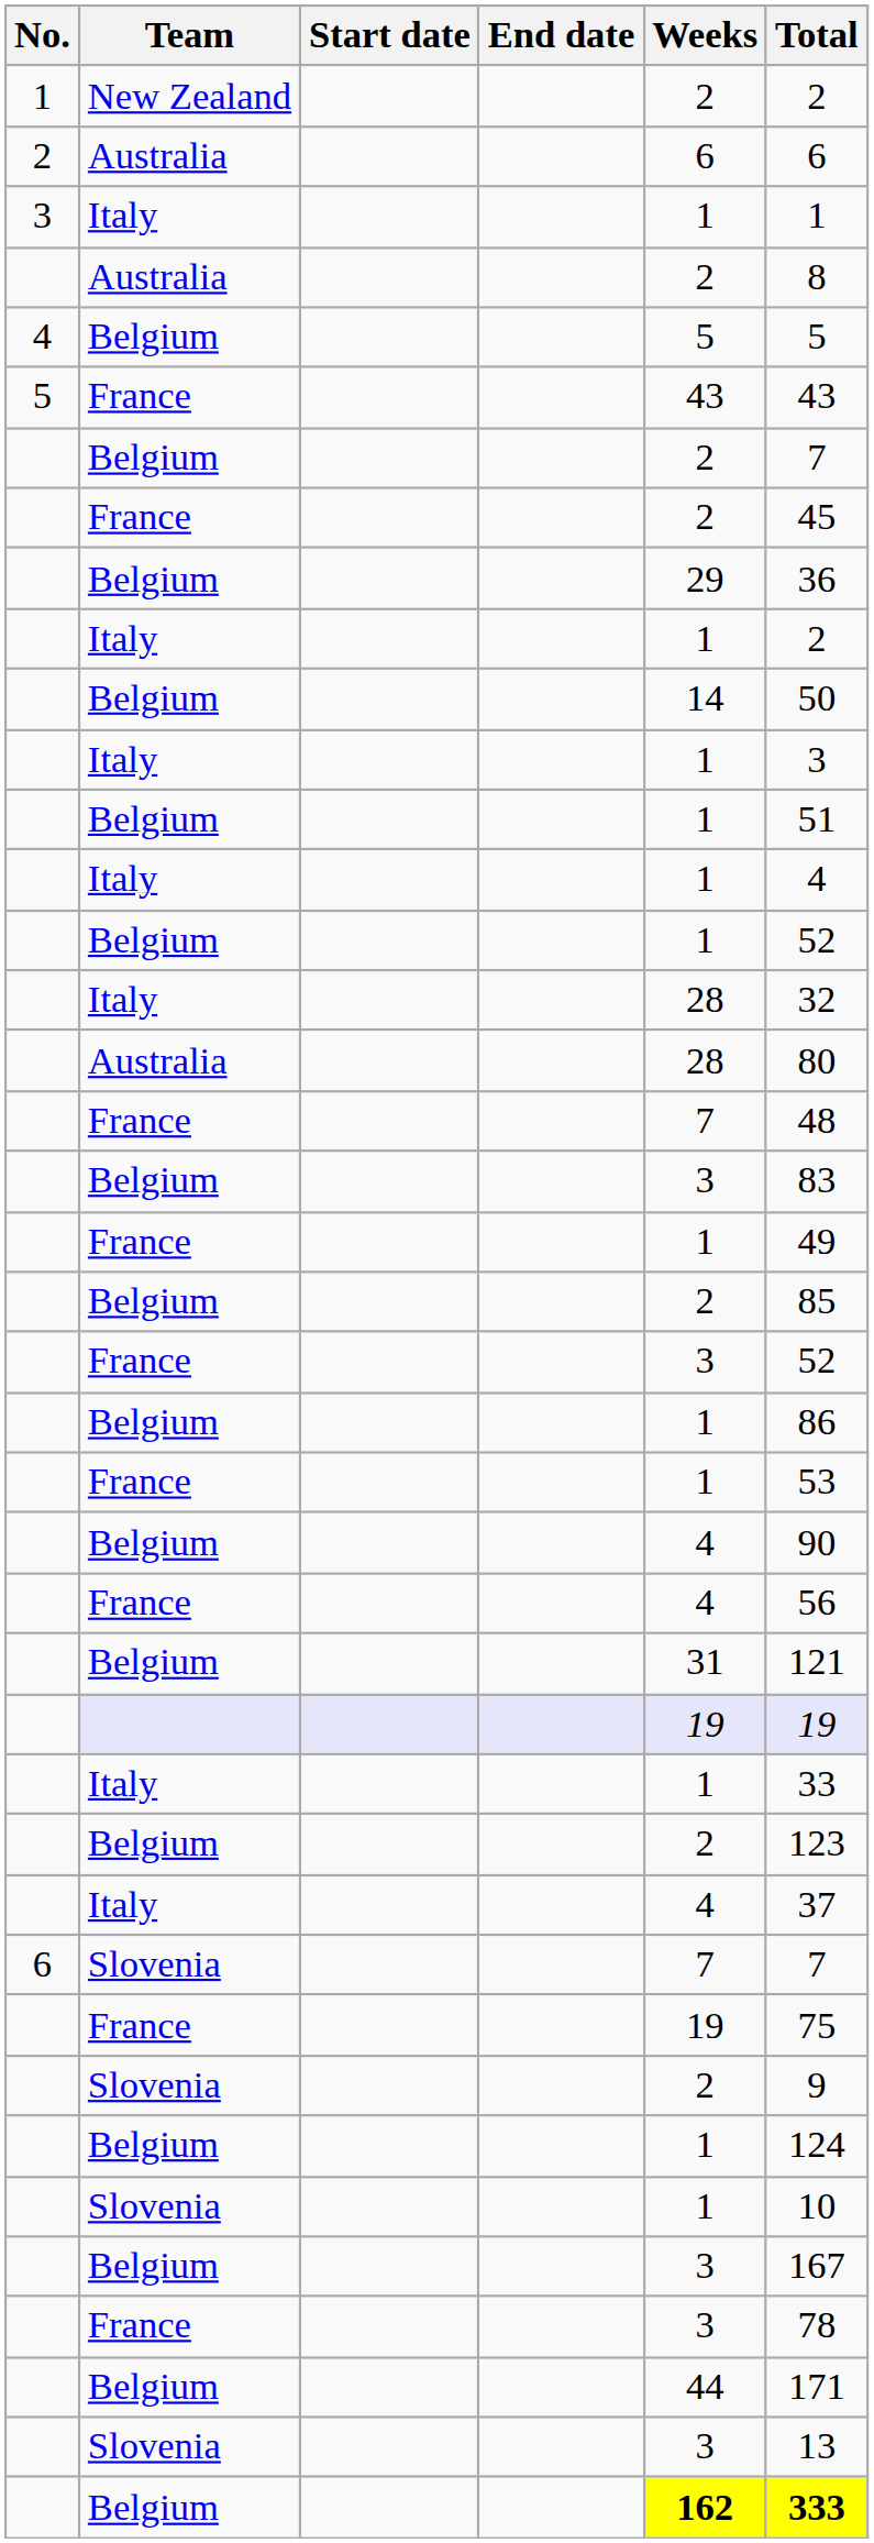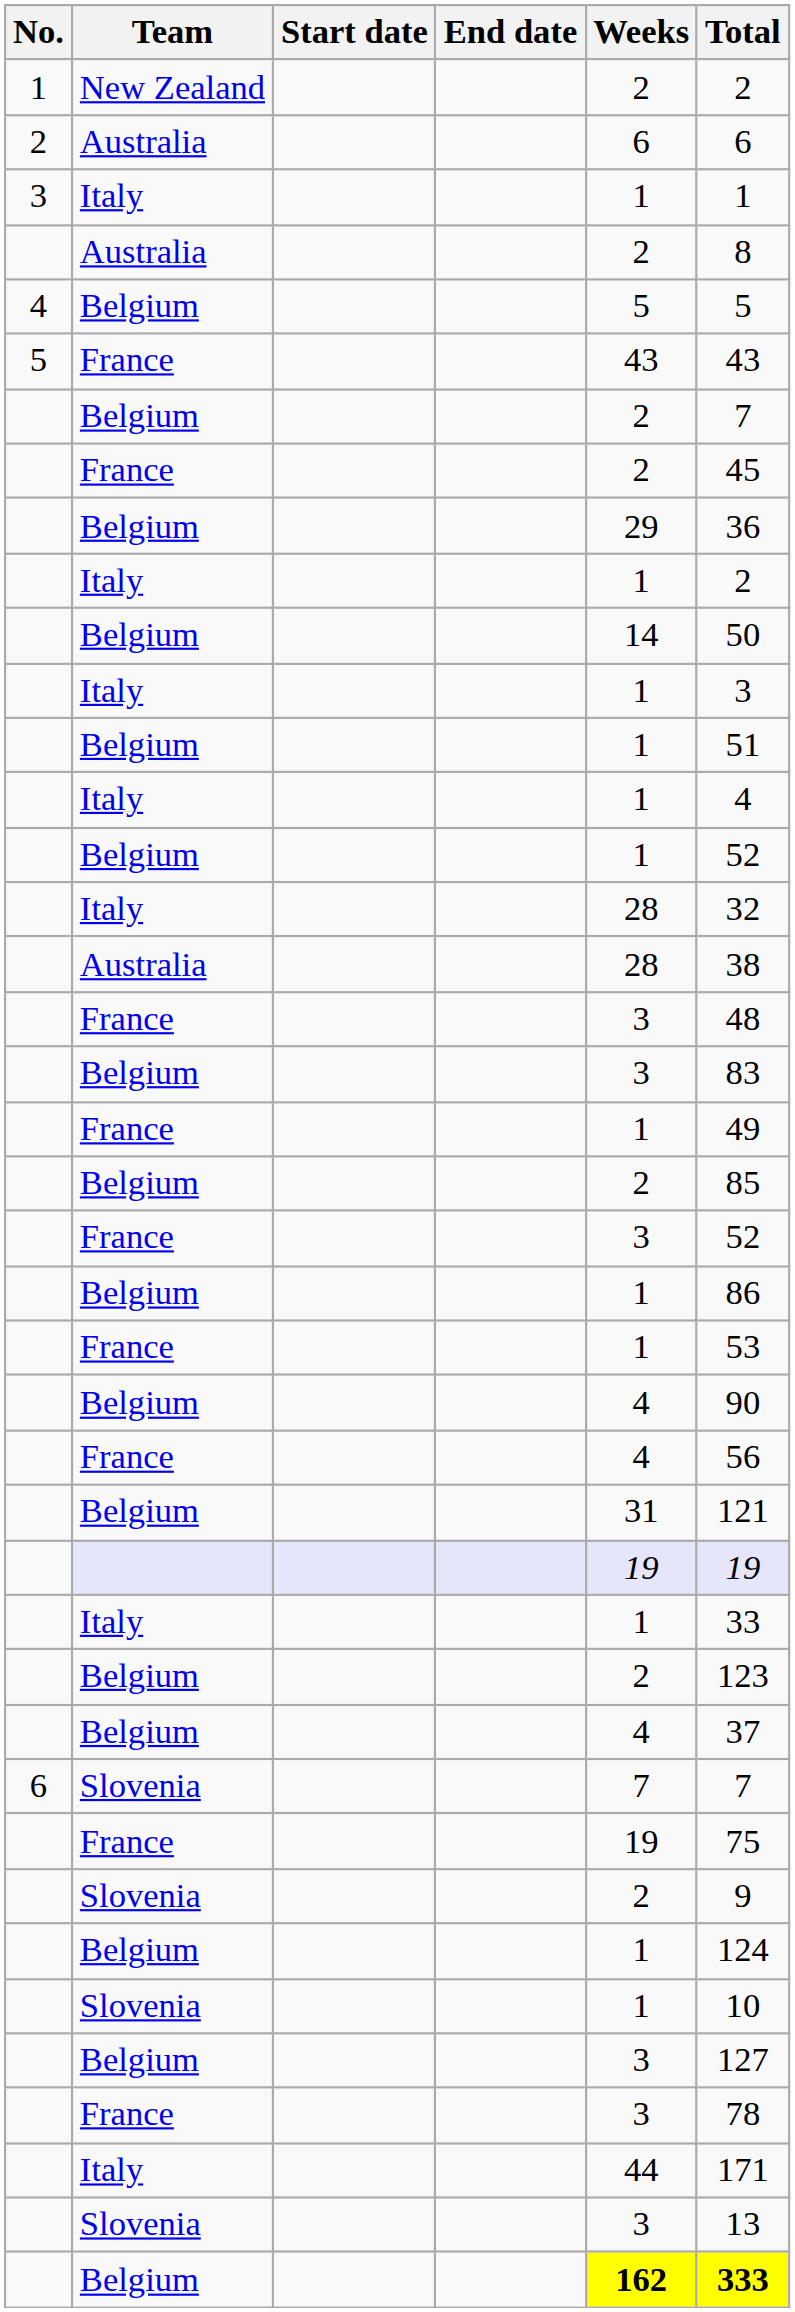row 18 | Total: 80 -> 38
row 19 | Weeks: 7 -> 3
row 32 | Team: Italy -> Belgium
row 38 | Total: 167 -> 127
row 40 | Team: Belgium -> Italy
